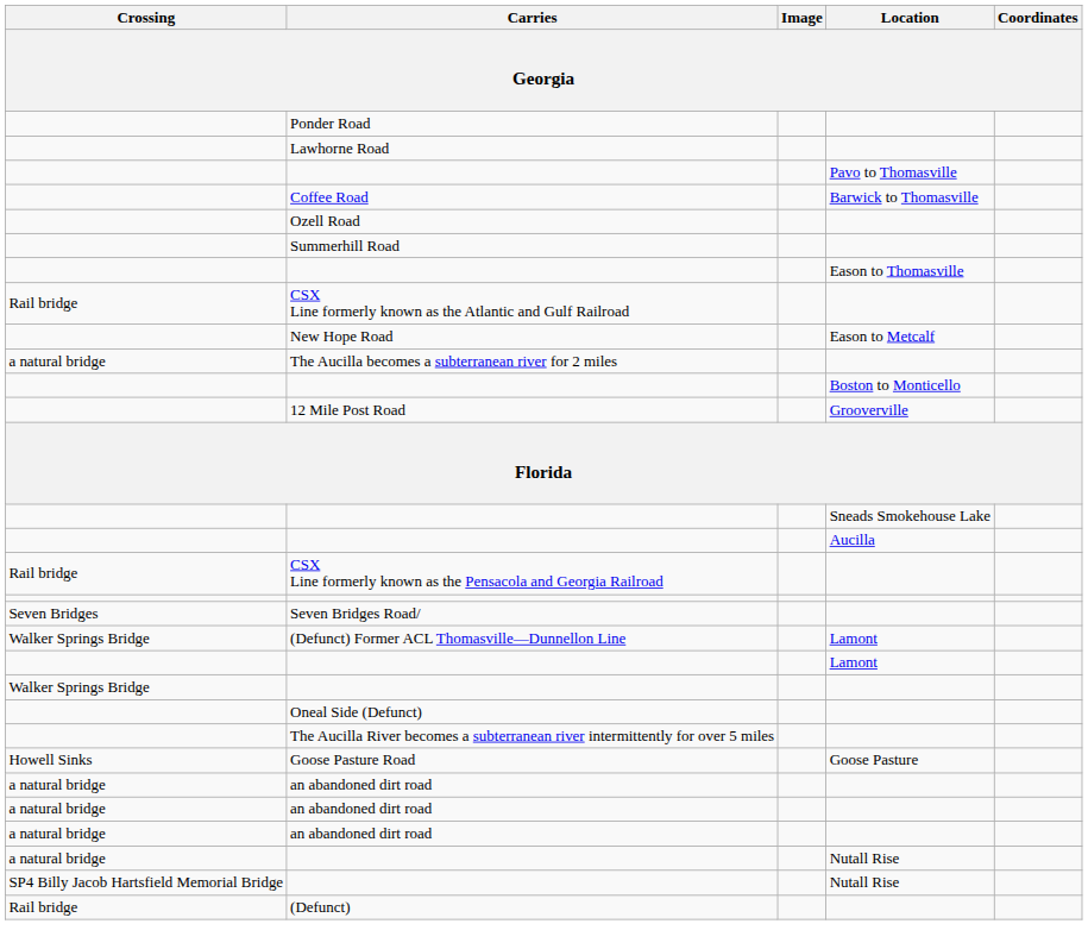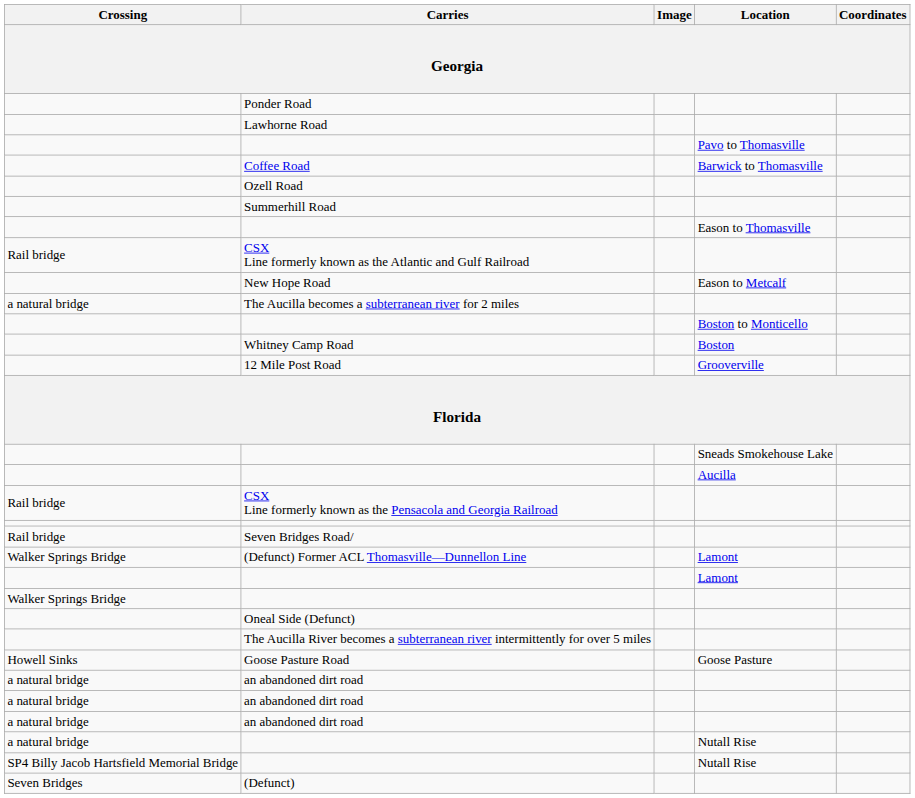+ row: Whitney Camp Road | Boston
Seven Bridges Road/ | Crossing: Seven Bridges -> Rail bridge
(Defunct) | Crossing: Rail bridge -> Seven Bridges
